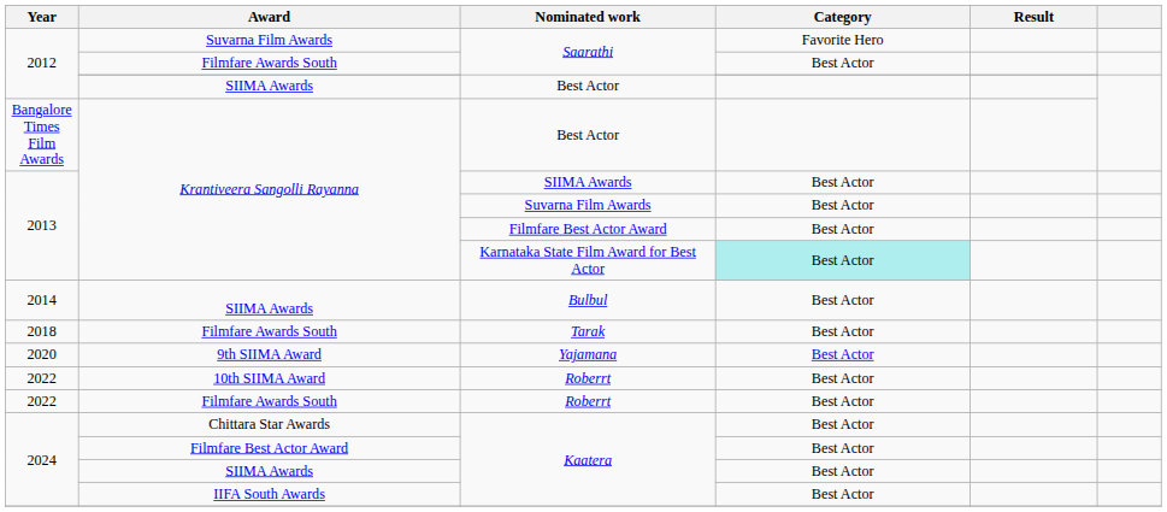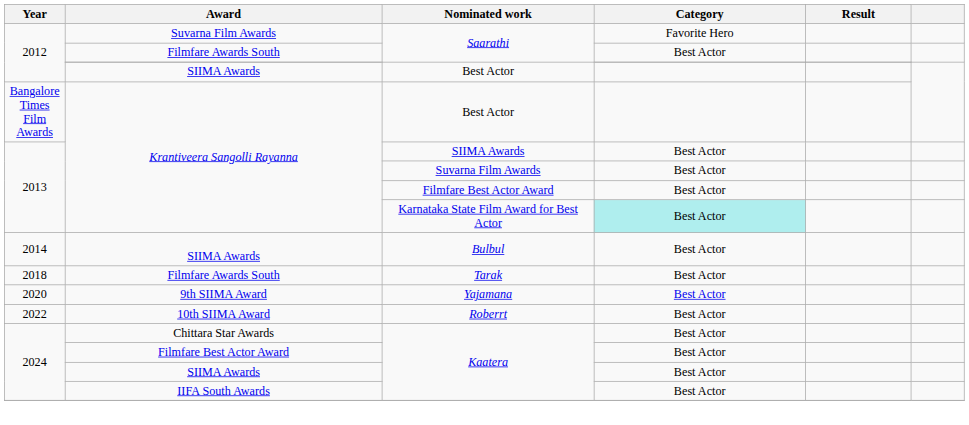- row: 2022 | Filmfare Awards South | Roberrt | Best Actor
